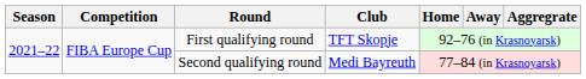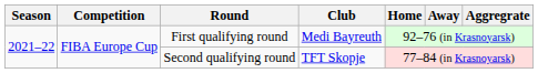First qualifying round | Club: TFT Skopje -> Medi Bayreuth
Second qualifying round | Club: Medi Bayreuth -> TFT Skopje
